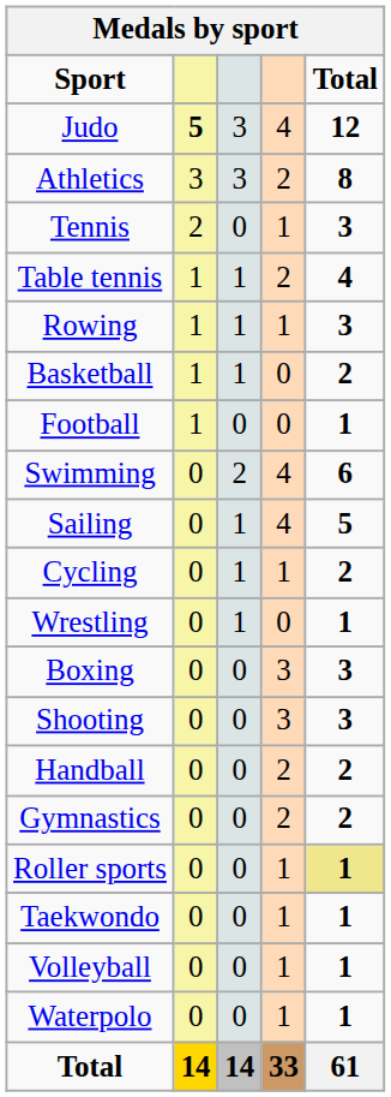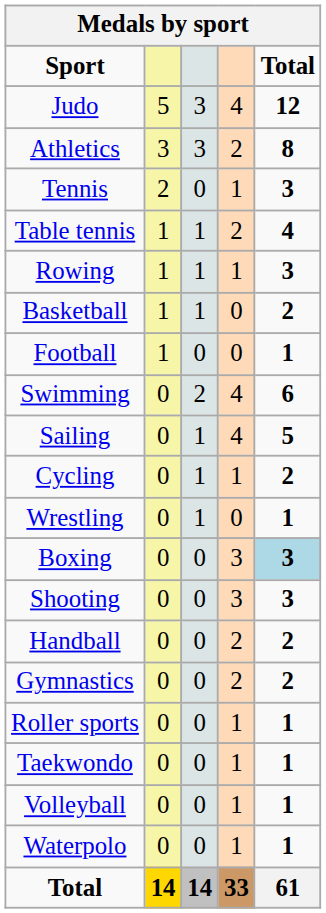Judo | column 2: bold -> normal
Boxing | Total: no background -> lightblue background
Roller sports | Total: khaki background -> no background
